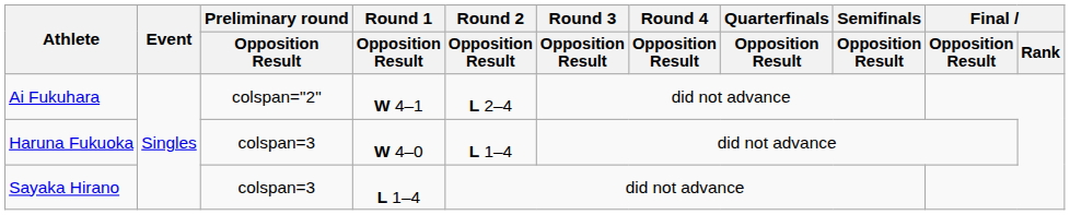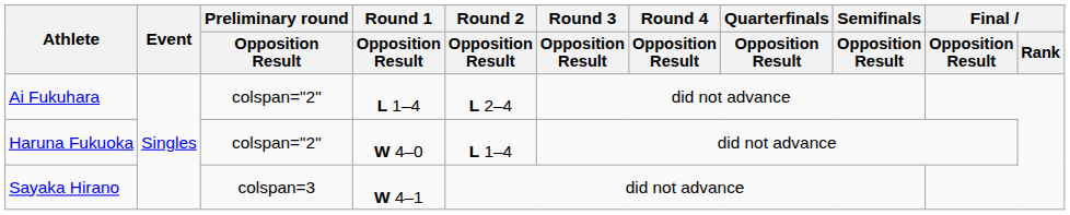Ai Fukuhara | Round 1 / Opposition Result: W 4–1 -> L 1–4
Haruna Fukuoka | Preliminary round / Opposition Result: colspan=3 -> colspan="2"
Sayaka Hirano | Round 1 / Opposition Result: L 1–4 -> W 4–1
